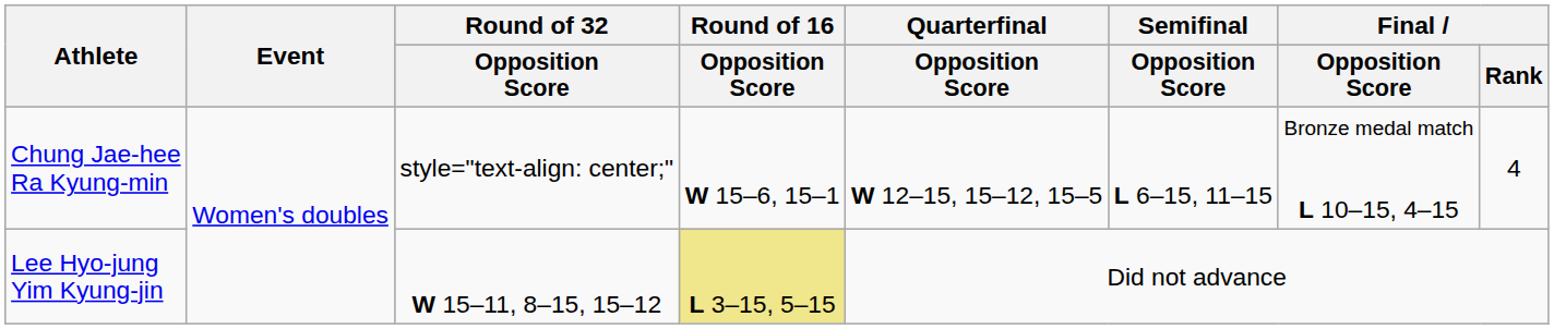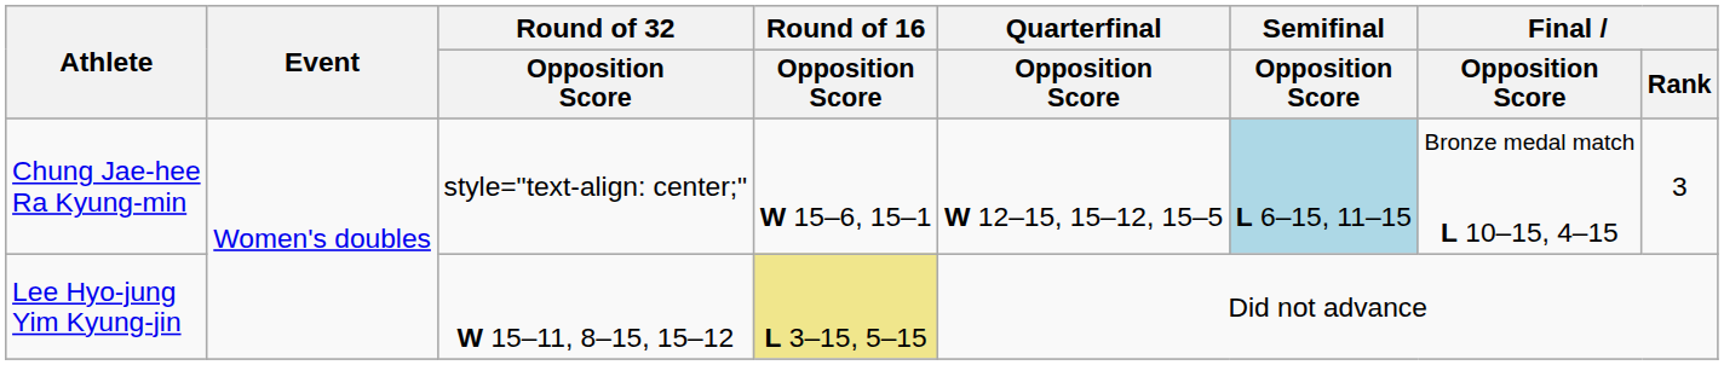Chung Jae-hee Ra Kyung-min | Semifinal / Opposition Score: no background -> lightblue background
Chung Jae-hee Ra Kyung-min | Final / Rank: 4 -> 3
